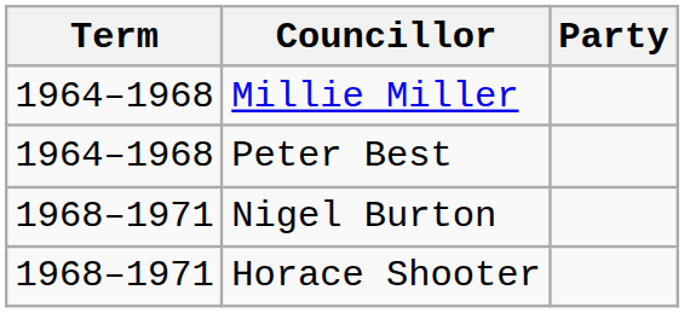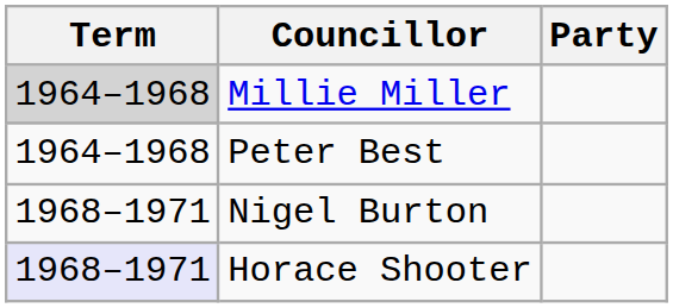Millie Miller | Term: no background -> lightgrey background
Horace Shooter | Term: no background -> lavender background
